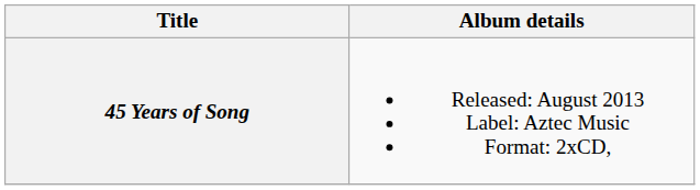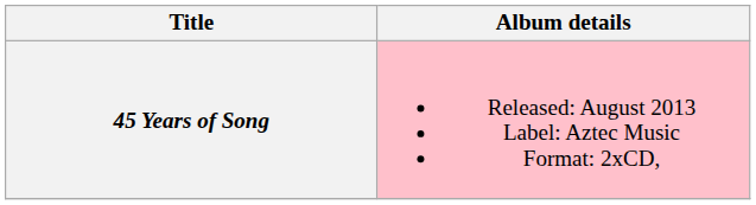45 Years of Song | Album details: no background -> pink background
